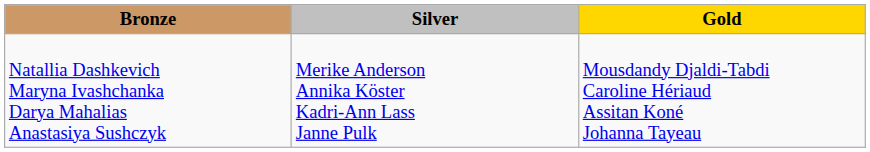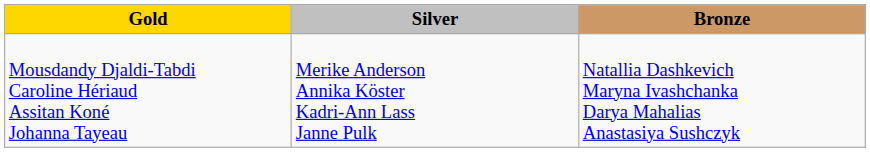columns swapped: Gold <-> Bronze
